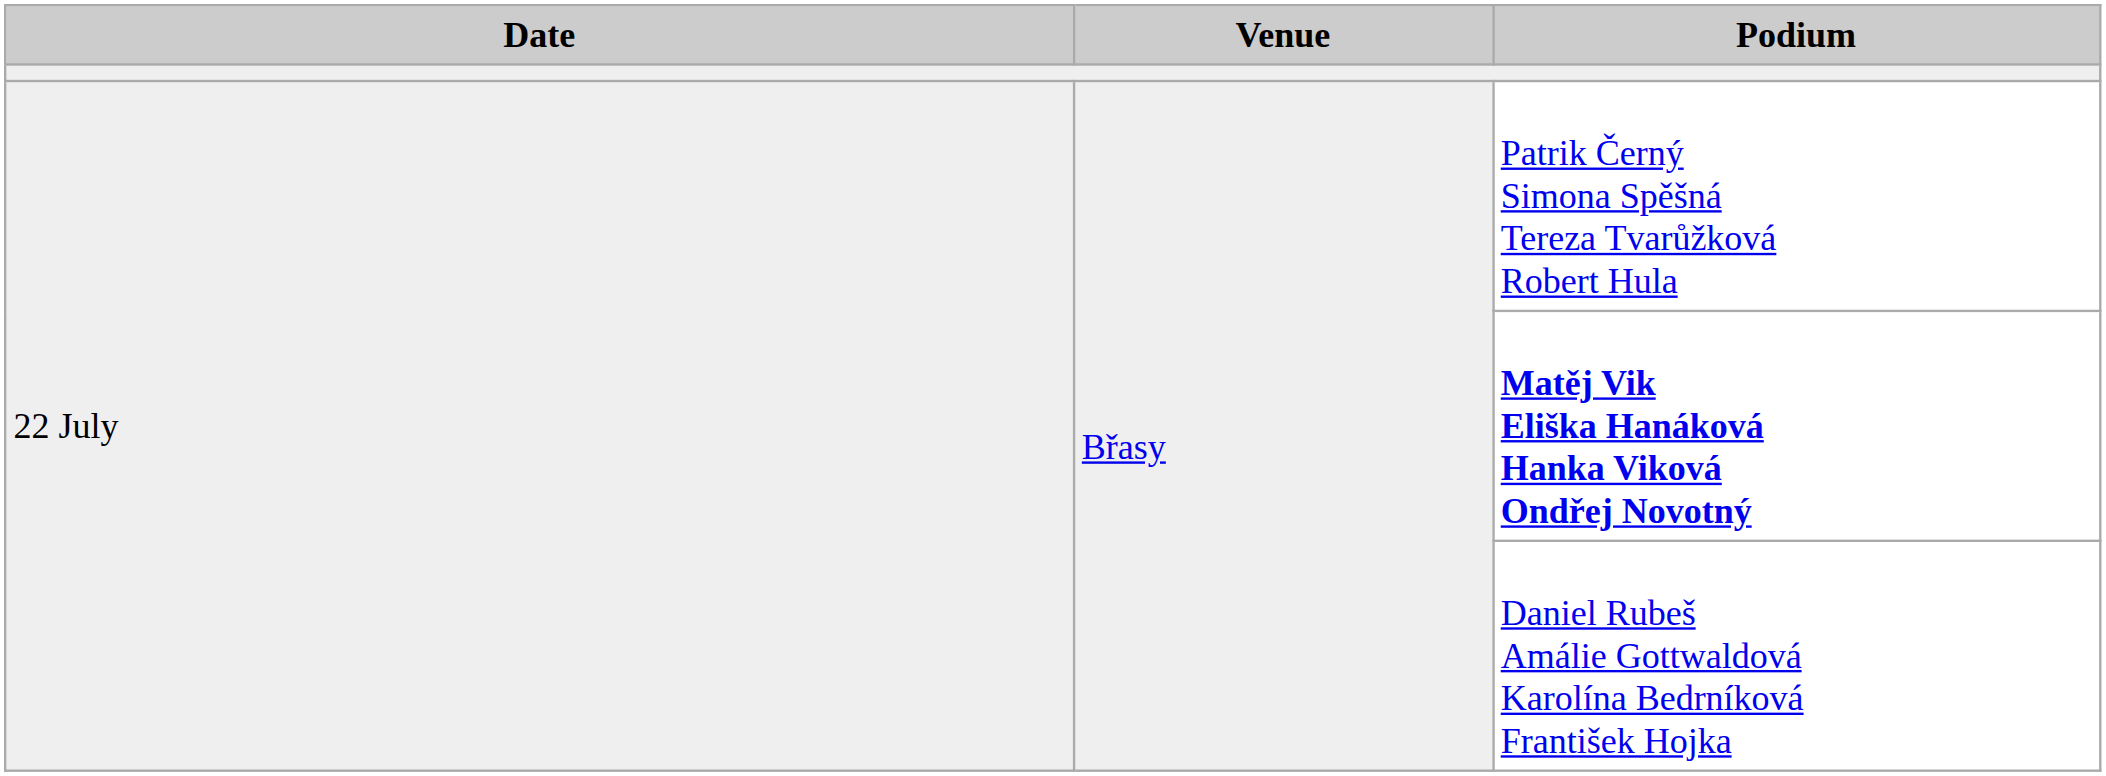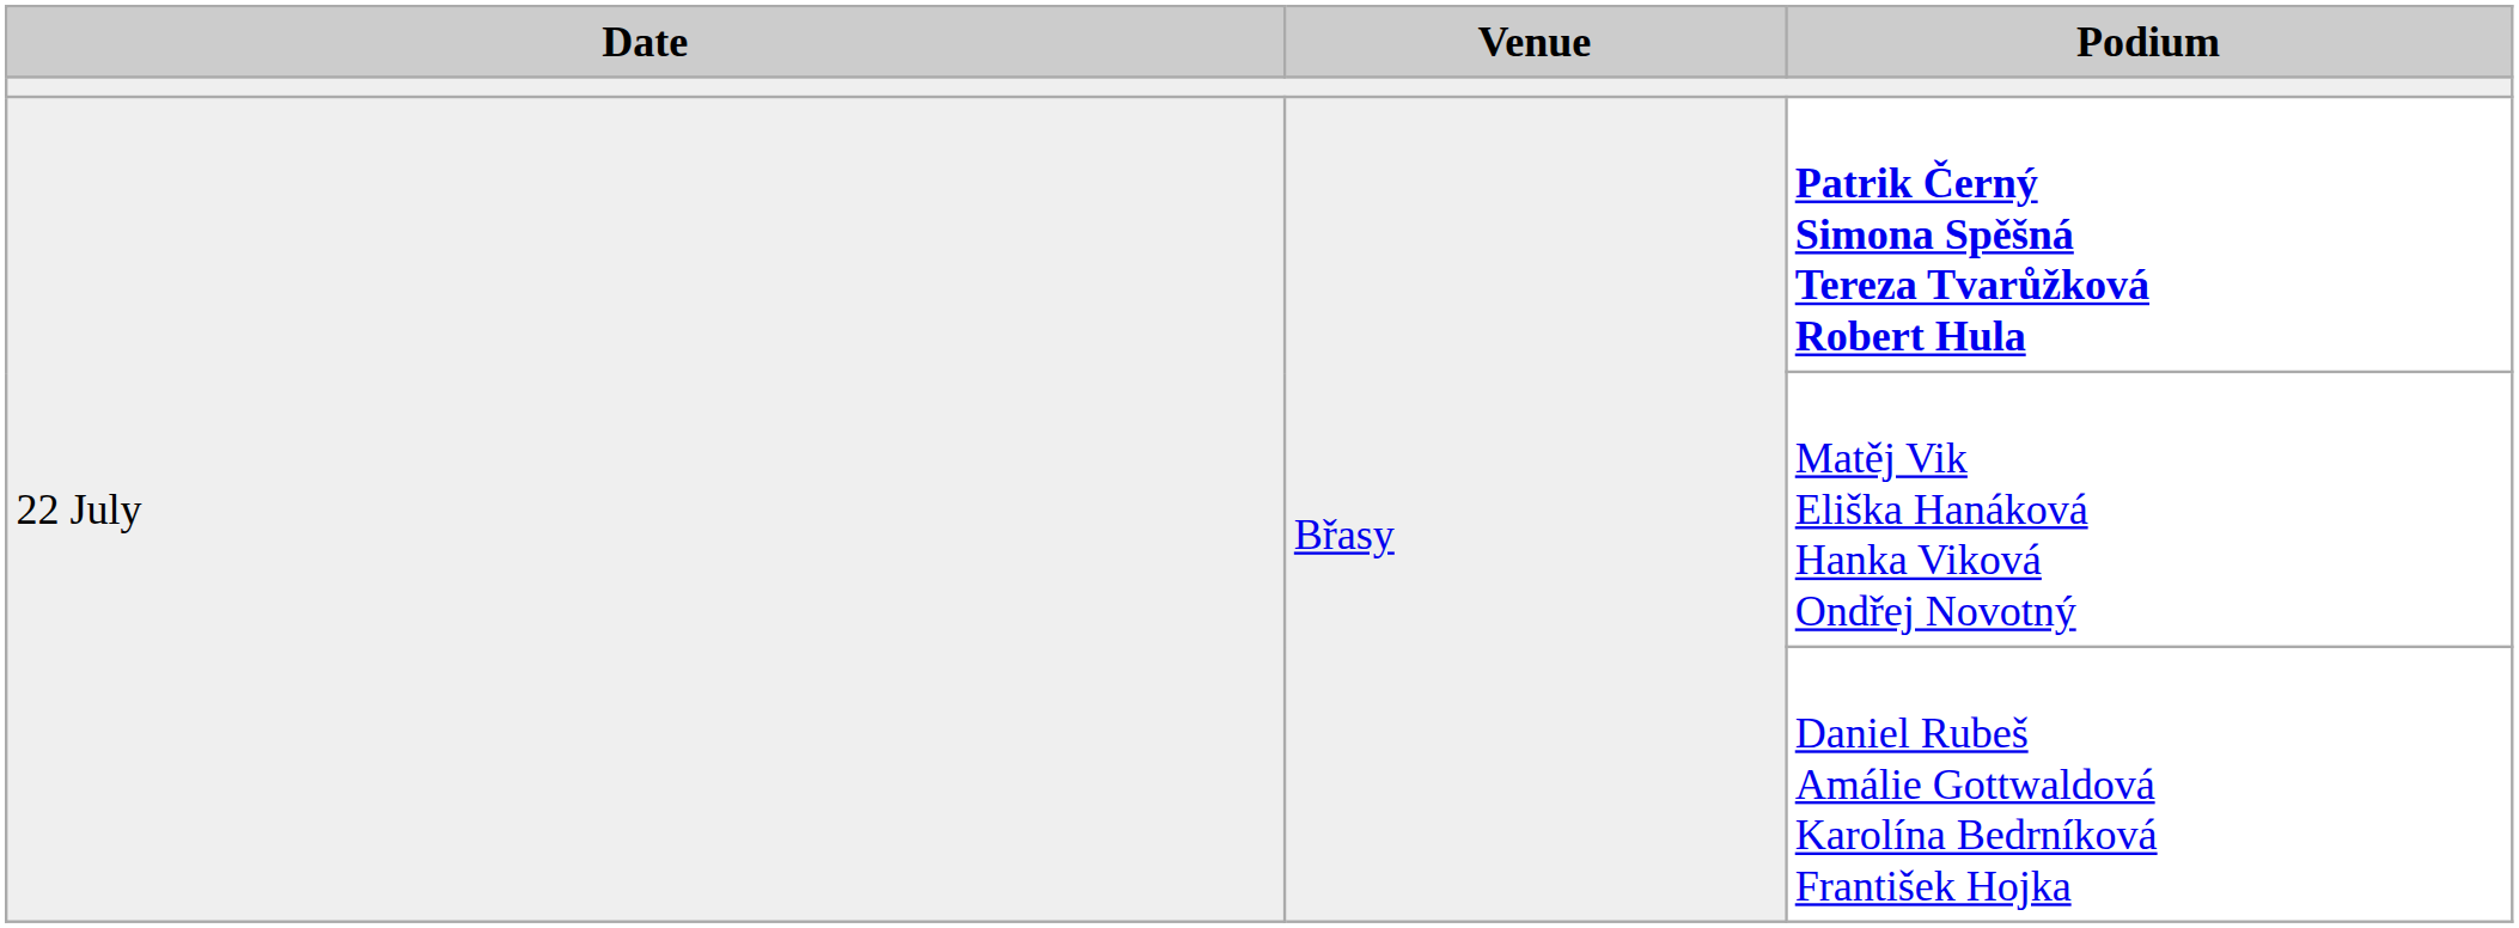Patrik Černý Simona Spěšná Tereza Tvarůžková Robert Hula | Podium: normal -> bold
Matěj Vik Eliška Hanáková Hanka Viková Ondřej Novotný | Podium: bold -> normal
